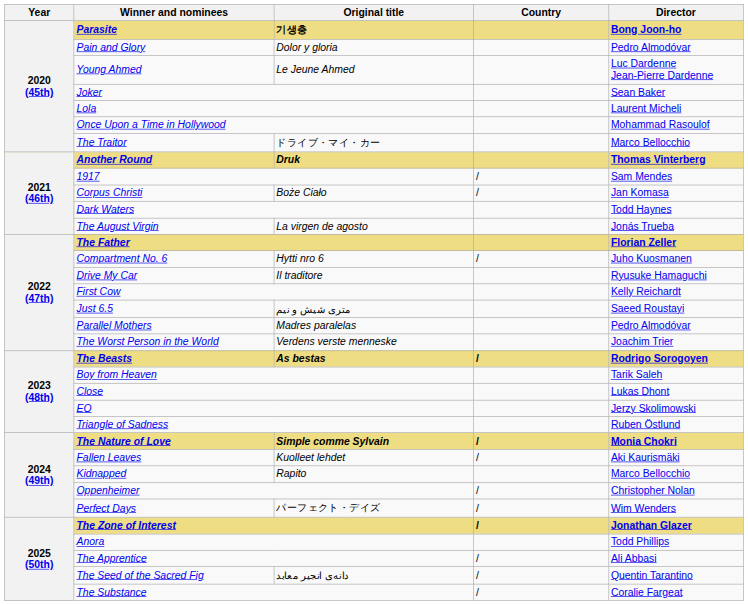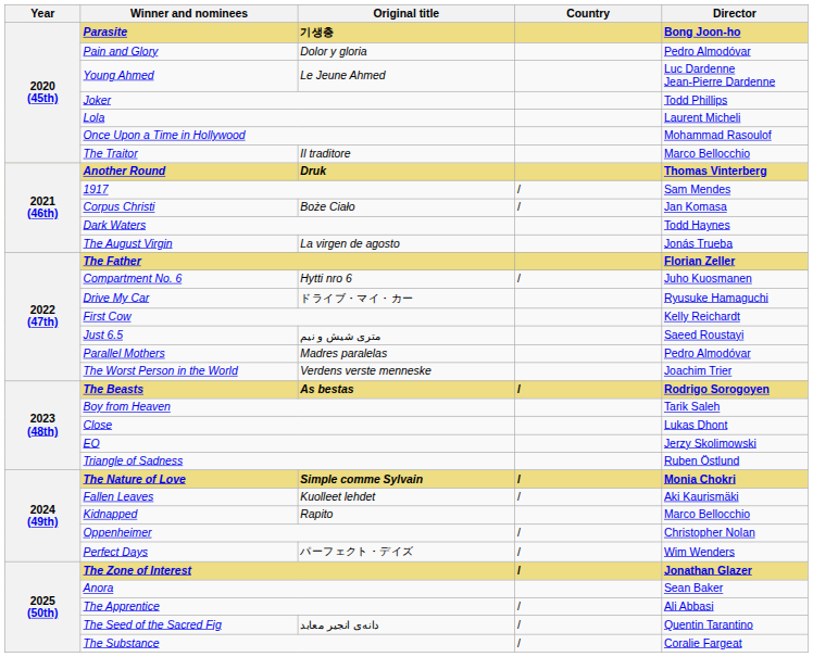Joker | Director: Sean Baker -> Todd Phillips
The Traitor | Original title: ドライブ・マイ・カー -> Il traditore
Drive My Car | Original title: Il traditore -> ドライブ・マイ・カー
Anora | Director: Todd Phillips -> Sean Baker
